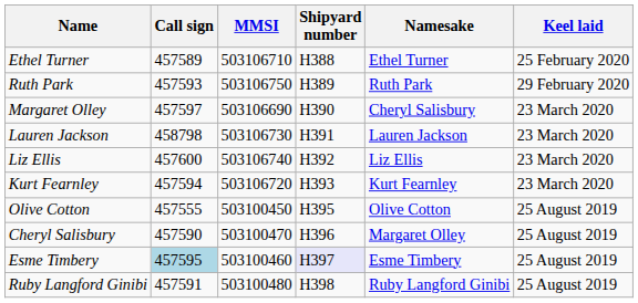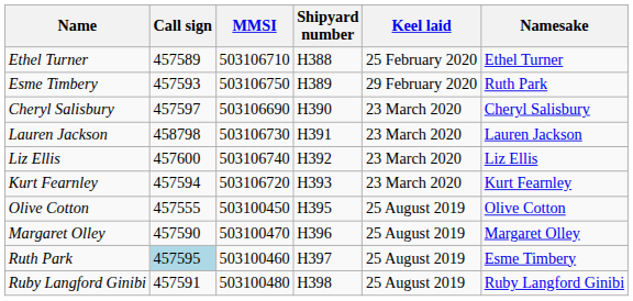columns swapped: Keel laid <-> Namesake
row 3 | Name: Ruth Park -> Esme Timbery
row 4 | Name: Margaret Olley -> Cheryl Salisbury
row 9 | Name: Cheryl Salisbury -> Margaret Olley
row 10 | Name: Esme Timbery -> Ruth Park
row 10 | Shipyard number: lavender background -> no background
